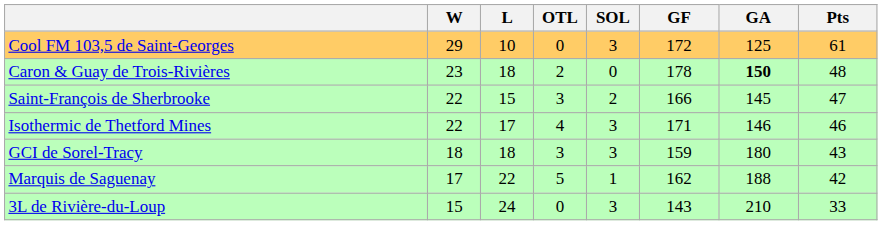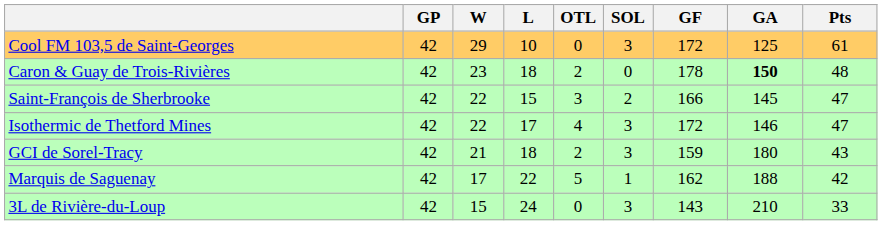+ column: GP | 42 | 42 | 42 | 42 | 42 | 42 | 42
Isothermic de Thetford Mines | GF: 171 -> 172
Isothermic de Thetford Mines | Pts: 46 -> 47
GCI de Sorel-Tracy | W: 18 -> 21
GCI de Sorel-Tracy | OTL: 3 -> 2
